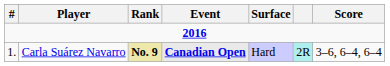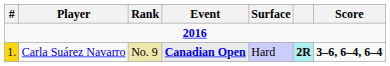Carla Suárez Navarro | #: no background -> gold background
Carla Suárez Navarro | Rank: bold -> normal
Carla Suárez Navarro | column 6: normal -> bold
Carla Suárez Navarro | Score: normal -> bold
